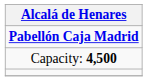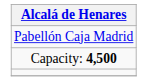row 2 | column 1: bold -> normal
